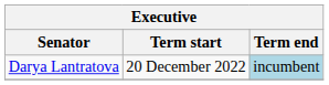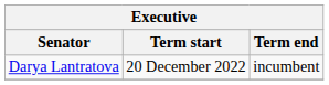Darya Lantratova | Term end: lightblue background -> no background
